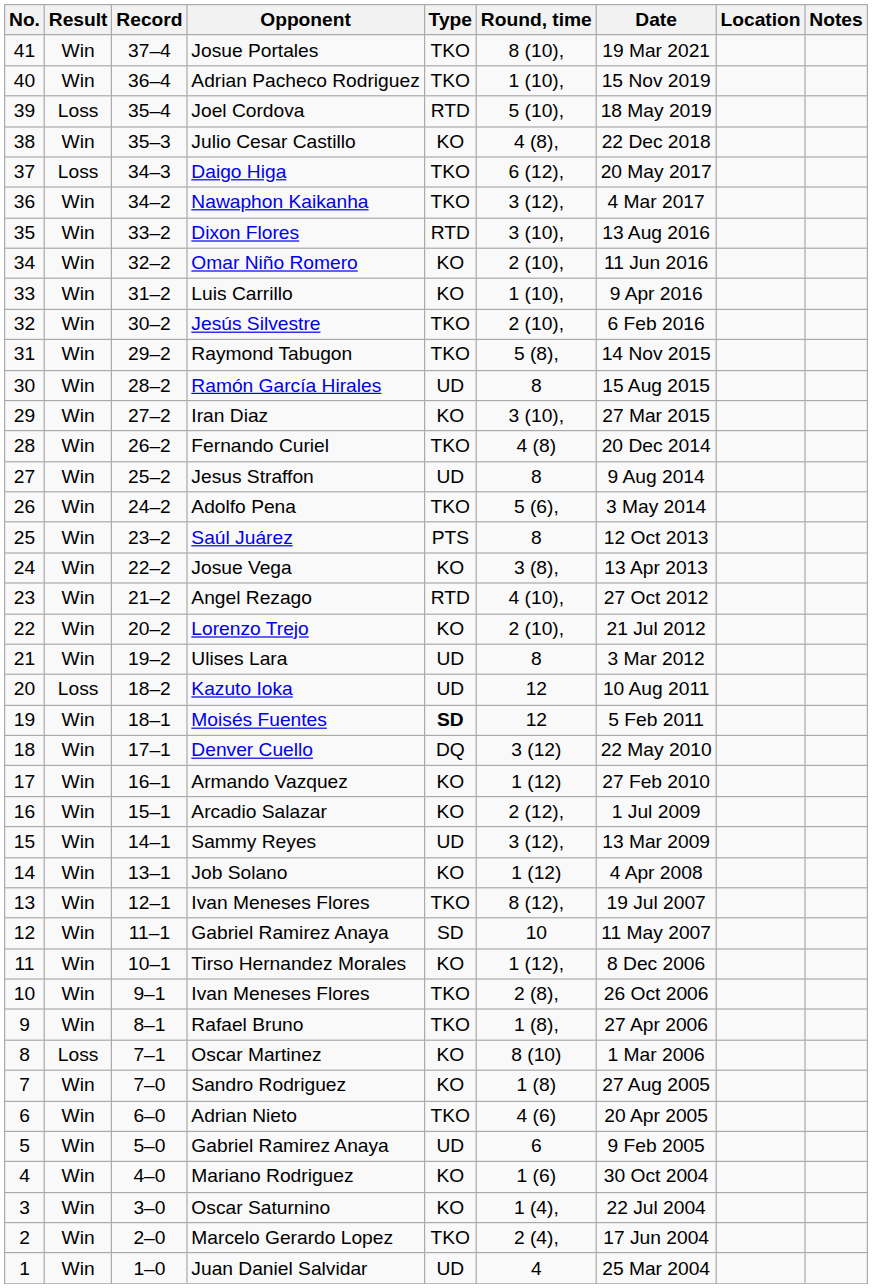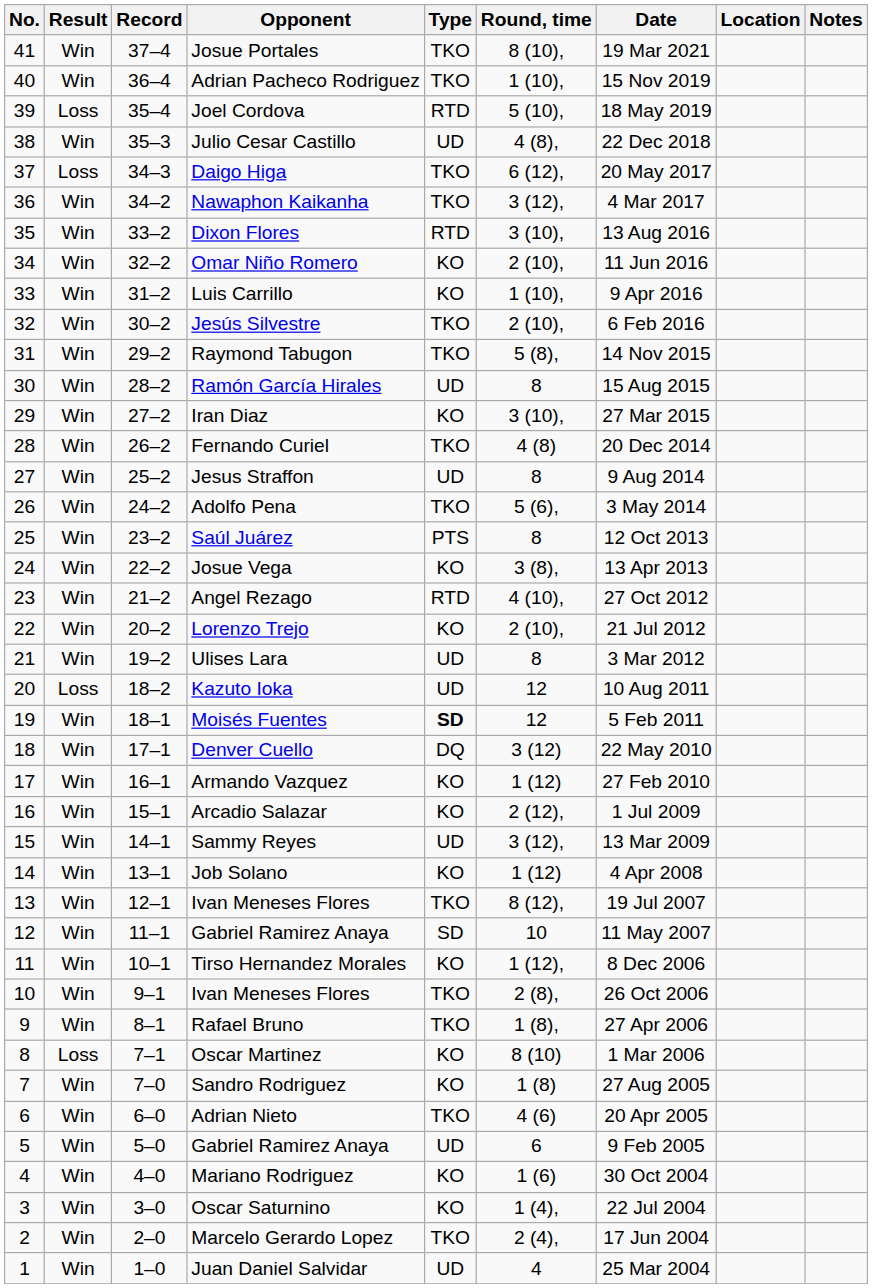Julio Cesar Castillo | Type: KO -> UD
